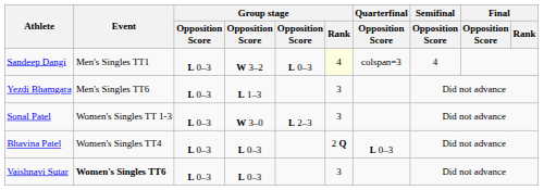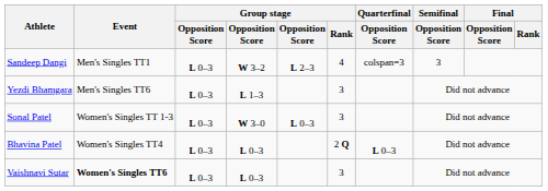Sandeep Dangi | column 5: L 0–3 -> L 2–3
Sandeep Dangi | Group stage / Rank: lightyellow background -> no background
Sandeep Dangi | Semifinal / Opposition Score: 4 -> 3
Sonal Patel | column 5: L 2–3 -> L 0–3
